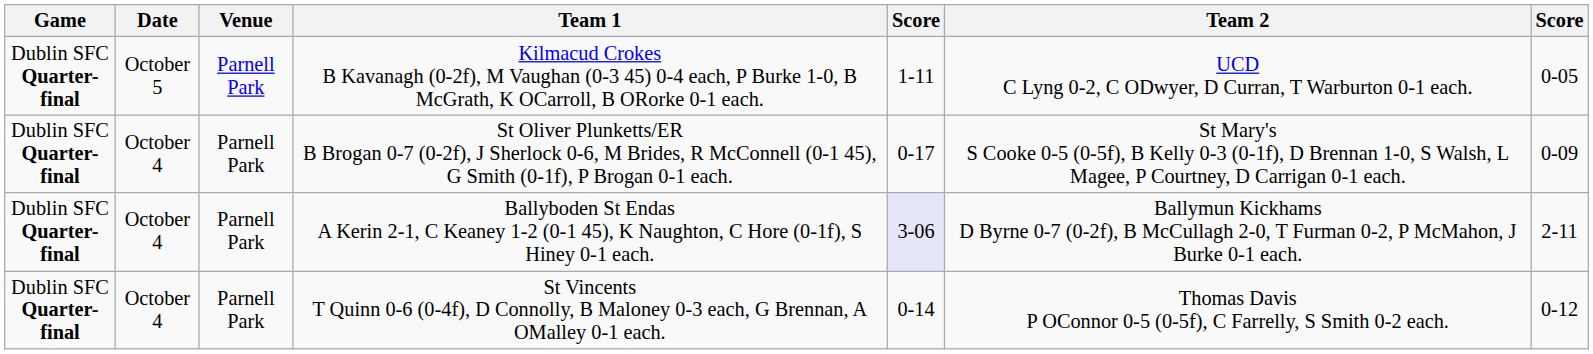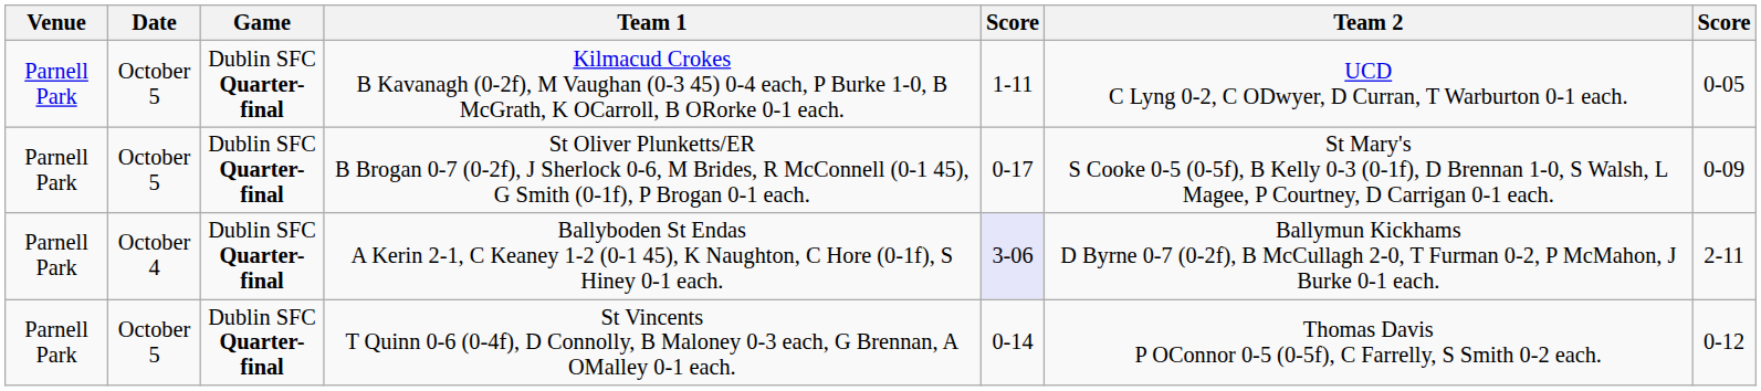columns swapped: Game <-> Venue
row 3 | Date: October 4 -> October 5
row 5 | Date: October 4 -> October 5
